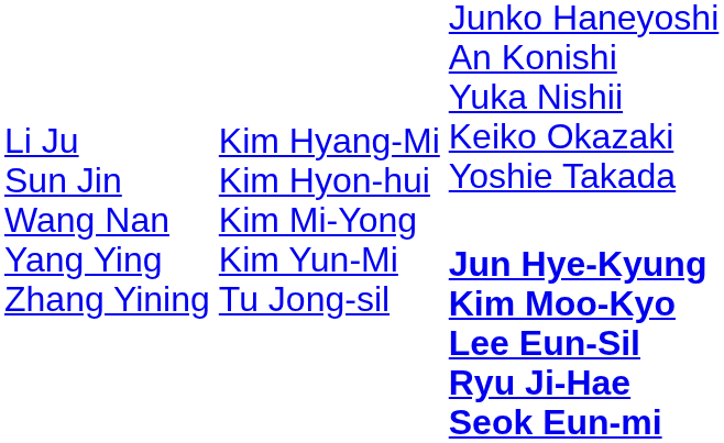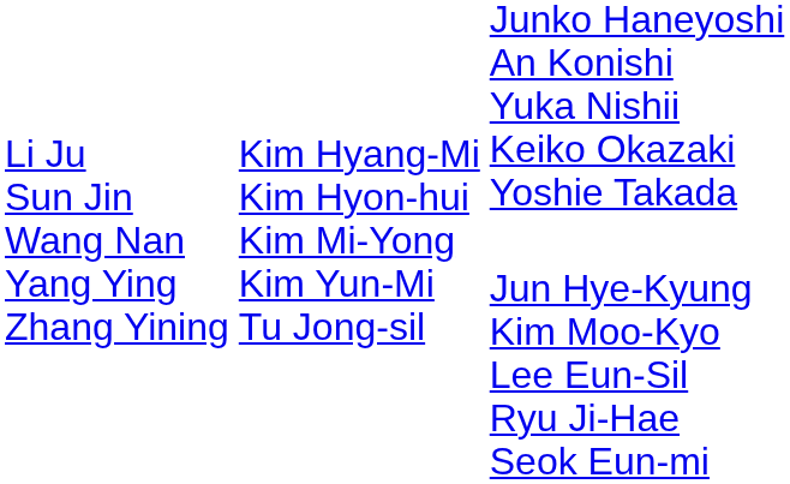row 2 | column 3: bold -> normal
